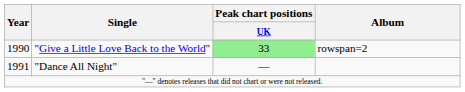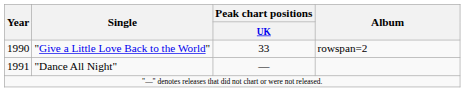"Give a Little Love Back to the World" | Peak chart positions / UK: lightgreen background -> no background
